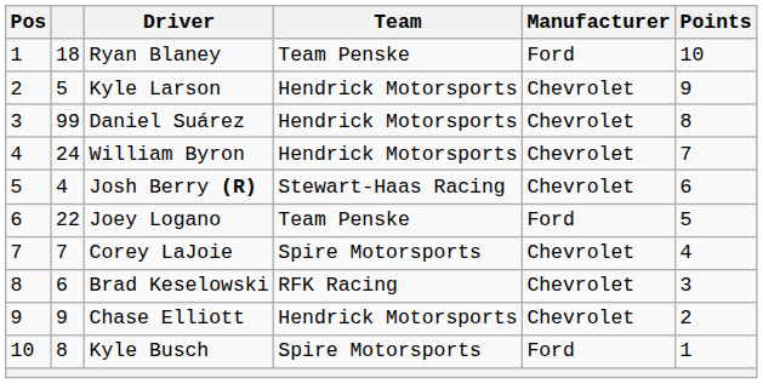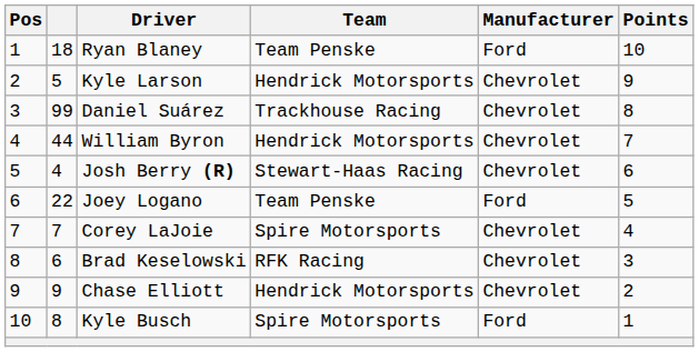Daniel Suárez | Team: Hendrick Motorsports -> Trackhouse Racing
William Byron | column 2: 24 -> 44
